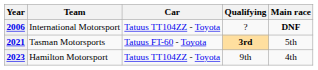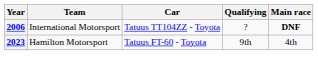- row: 2021 | Tasman Motorsports | Tatuus FT-60 - Toyota | 3rd | 5th
2023 | Car: Tatuus TT104ZZ - Toyota -> Tatuus FT-60 - Toyota
